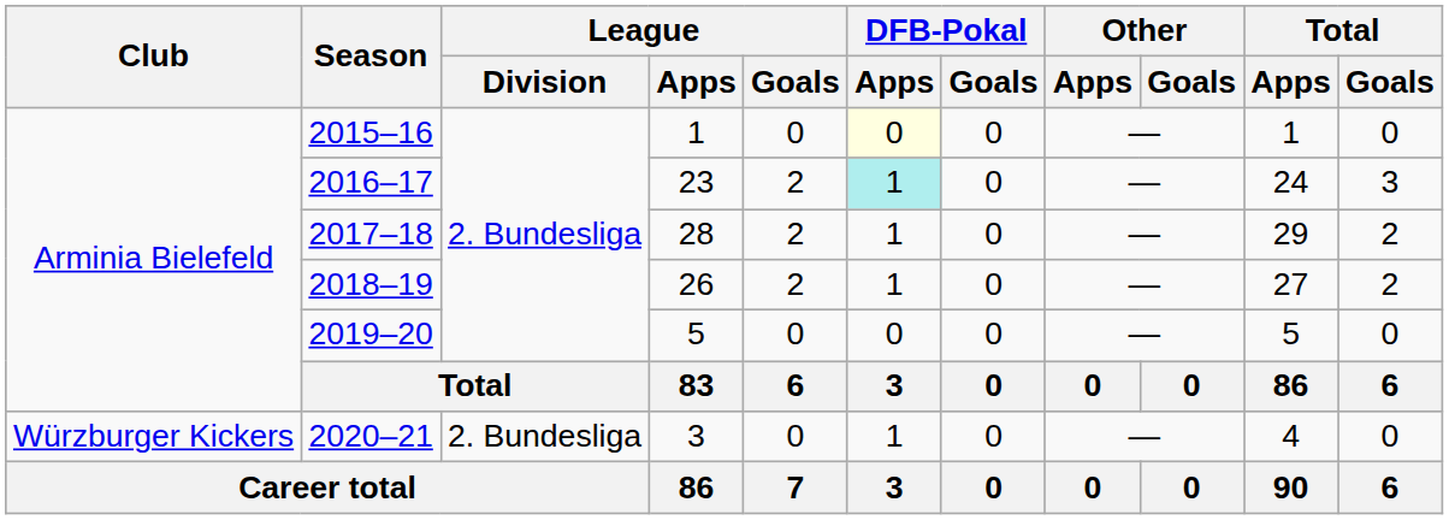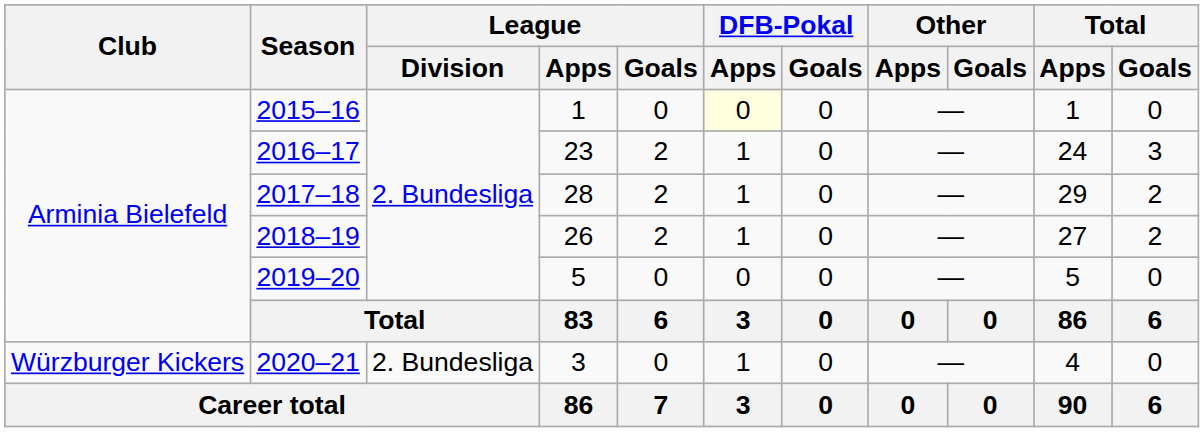2016–17 | DFB-Pokal / Apps: paleturquoise background -> no background
